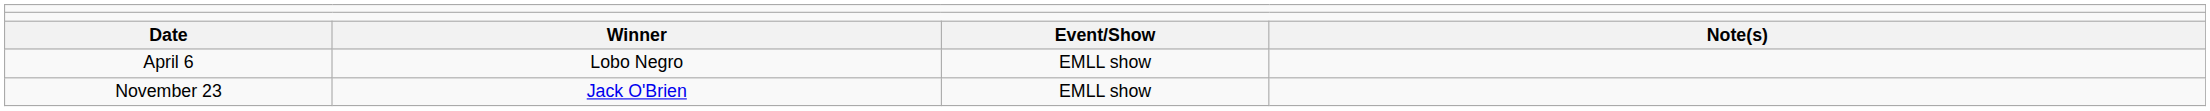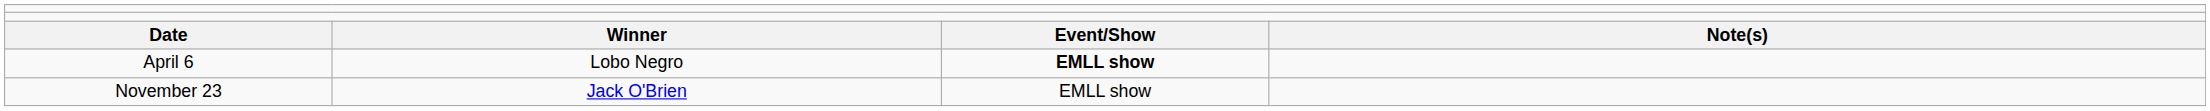April 6 | column 3: normal -> bold
